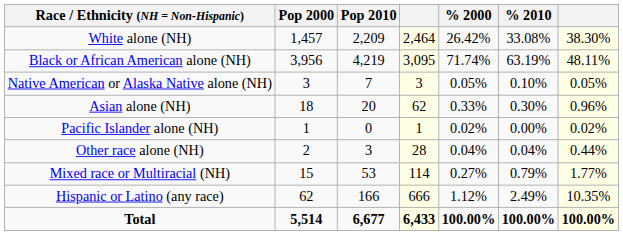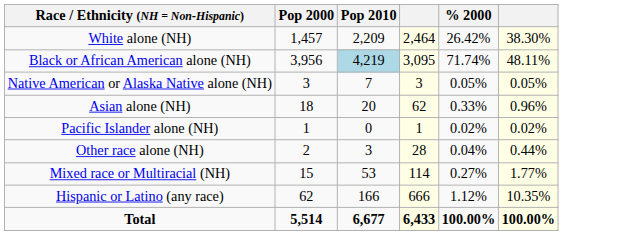- column: % 2010 | 33.08% | 63.19% | 0.10% | 0.30% | 0.00% | 0.04% | 0.79% | 2.49% | 100.00%
Black or African American alone (NH) | Pop 2010: no background -> lightblue background
